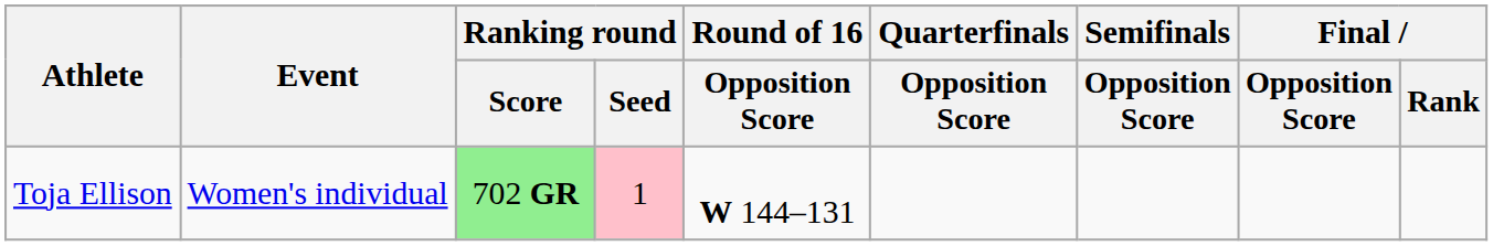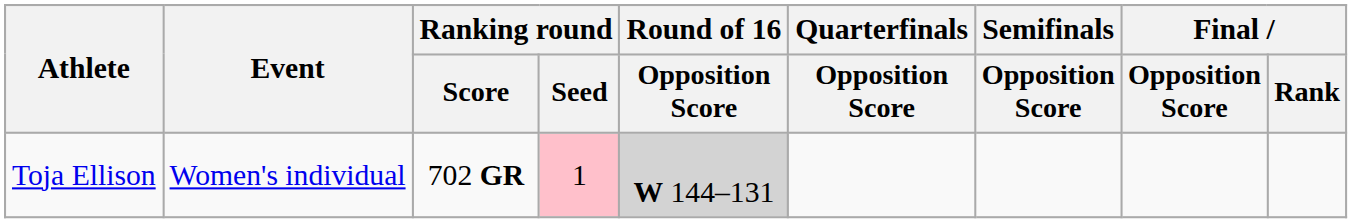Toja Ellison | Ranking round / Score: lightgreen background -> no background
Toja Ellison | Round of 16 / Opposition Score: no background -> lightgrey background
